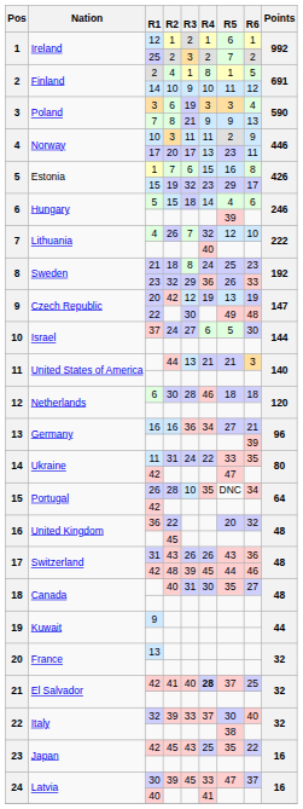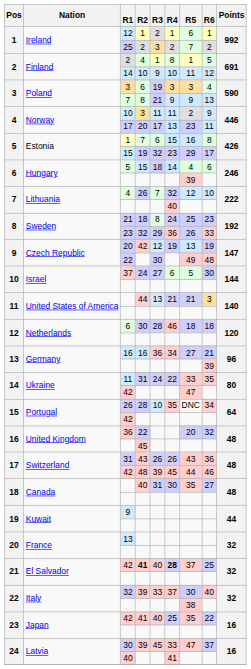21 / 42 | R2: normal -> bold
23 / 42 | R2: 45 -> 41
23 / 42 | R3: 43 -> 40
